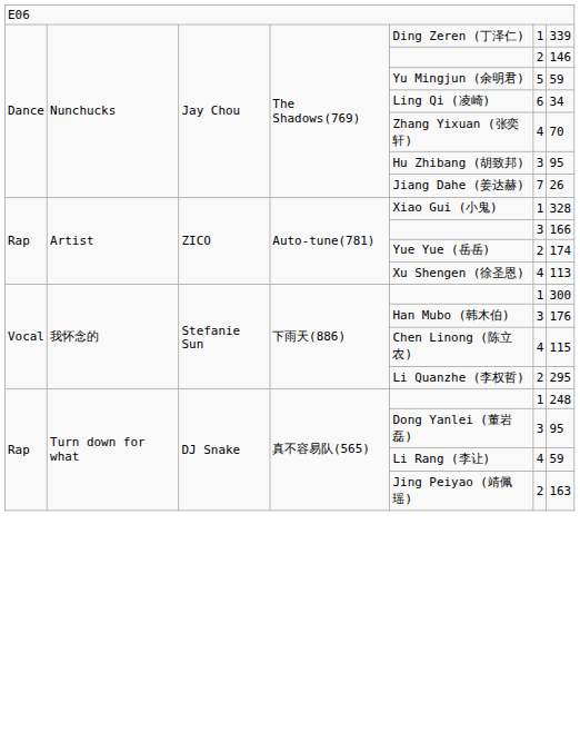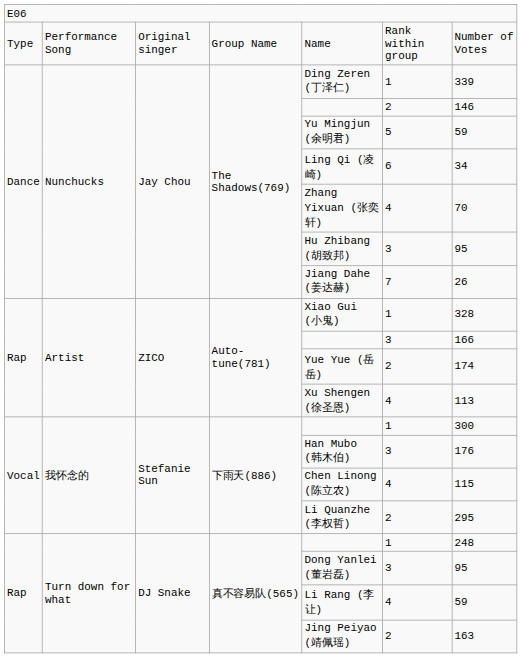+ row: Type | Performance Song | Original singer | Group Name | Name | Rank within group | Number of Votes
